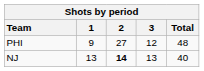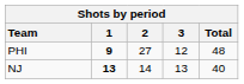PHI | 1: normal -> bold
NJ | 1: normal -> bold
NJ | 2: bold -> normal
